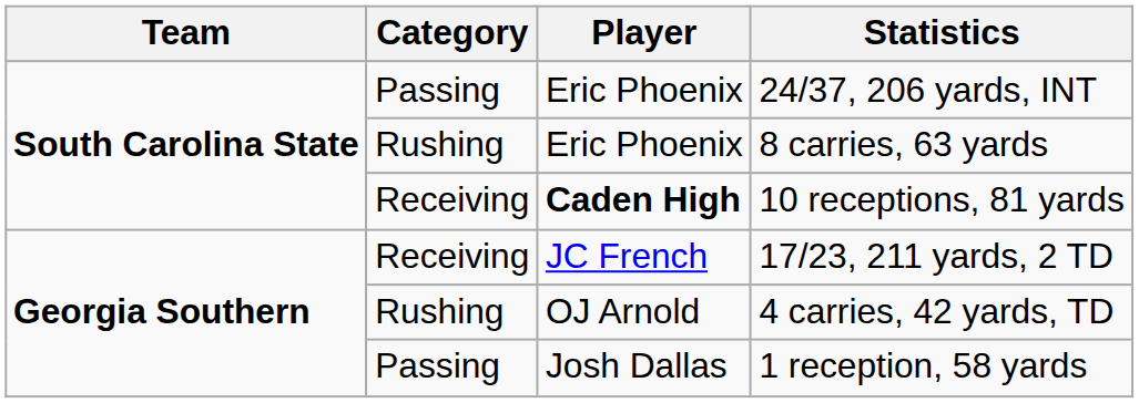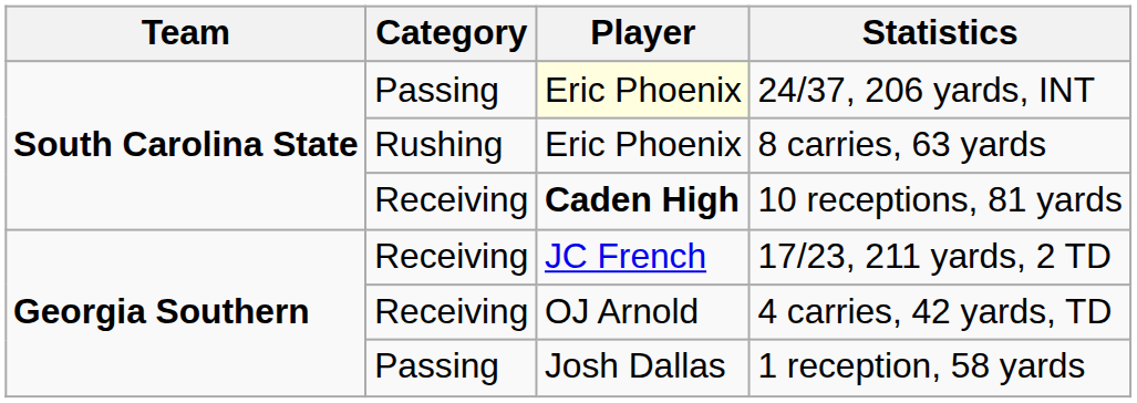24/37, 206 yards, INT | Player: no background -> lightyellow background
4 carries, 42 yards, TD | Category: Rushing -> Receiving
